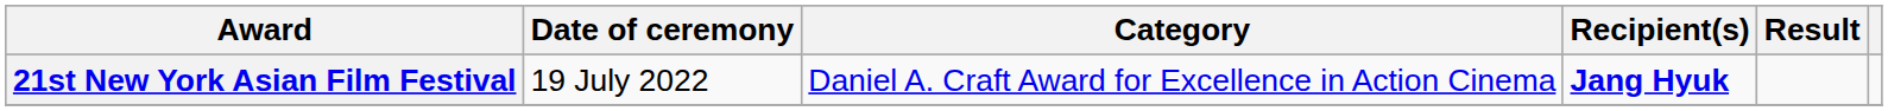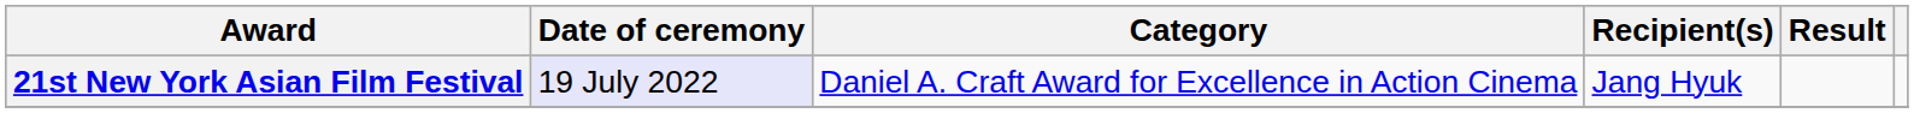21st New York Asian Film Festival | Date of ceremony: no background -> lavender background
21st New York Asian Film Festival | Recipient(s): bold -> normal
